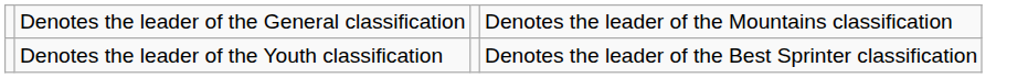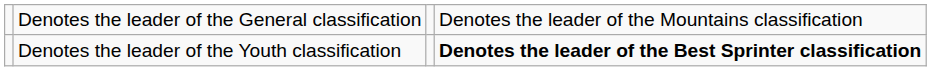Denotes the leader of the Youth classification | column 4: normal -> bold
